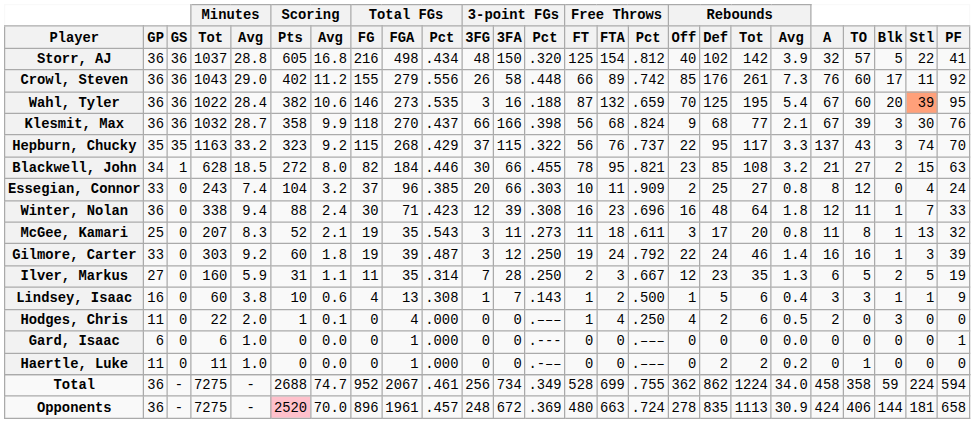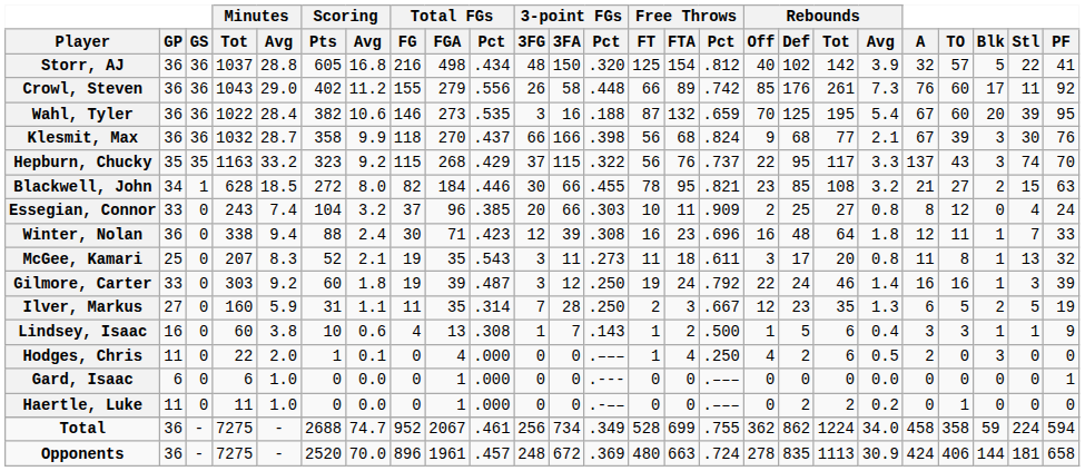Wahl, Tyler | Stl: lightsalmon background -> no background
Opponents | Scoring / Pts: pink background -> no background
